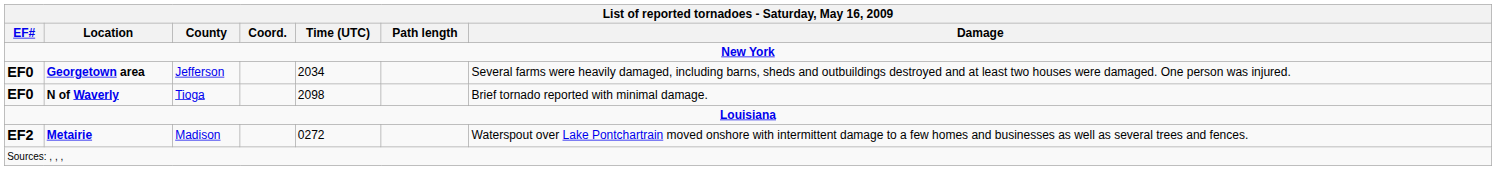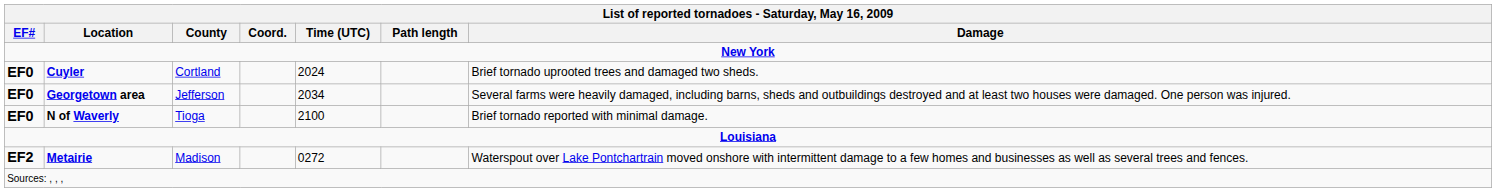+ row: EF0 | Cuyler | Cortland | 2024 | Brief tornado uprooted trees and damaged two sheds.
N of Waverly | Time (UTC): 2098 -> 2100
